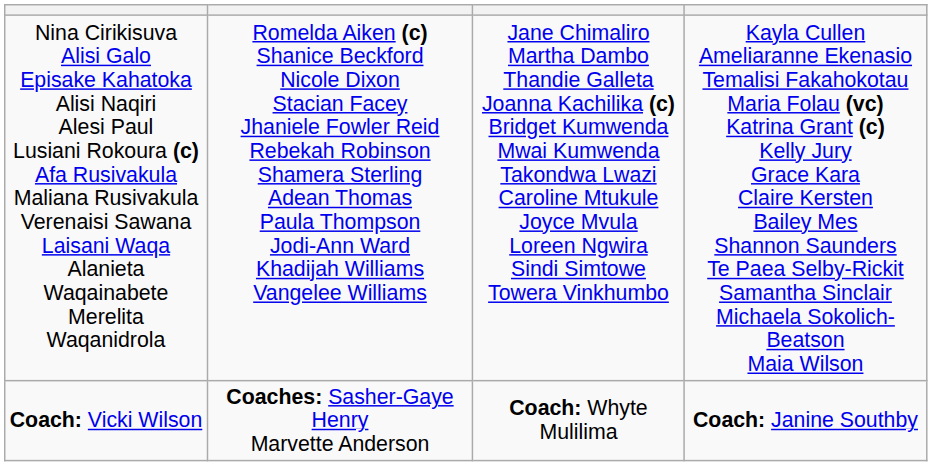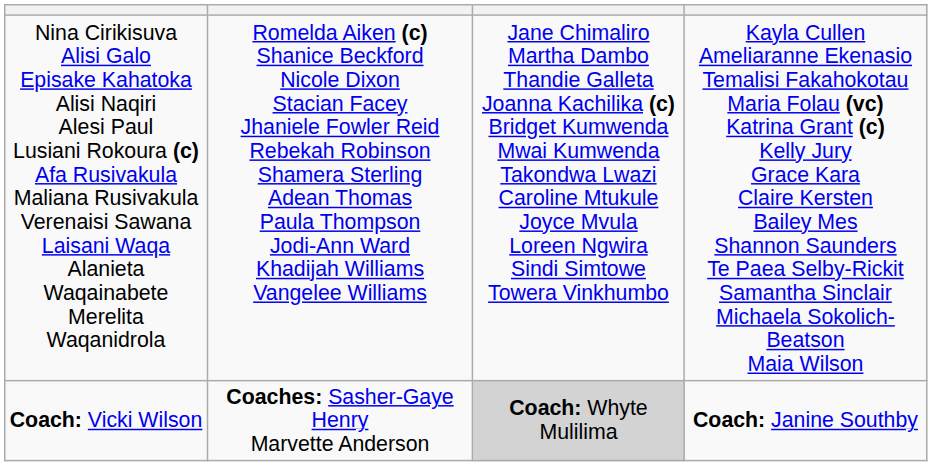Coach: Vicki Wilson | column 3: no background -> lightgrey background
